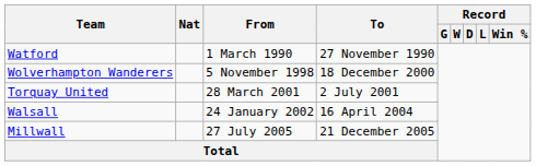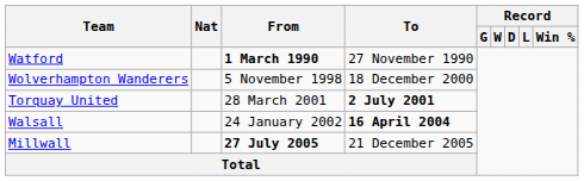Watford | From: normal -> bold
Torquay United | To: normal -> bold
Walsall | To: normal -> bold
Millwall | From: normal -> bold
